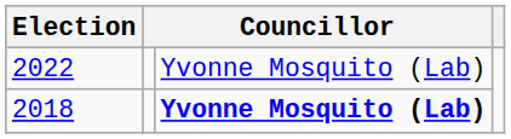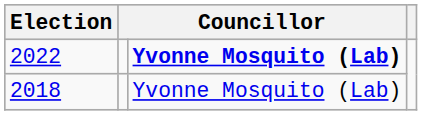2022 | column 3: normal -> bold
2018 | column 3: bold -> normal
